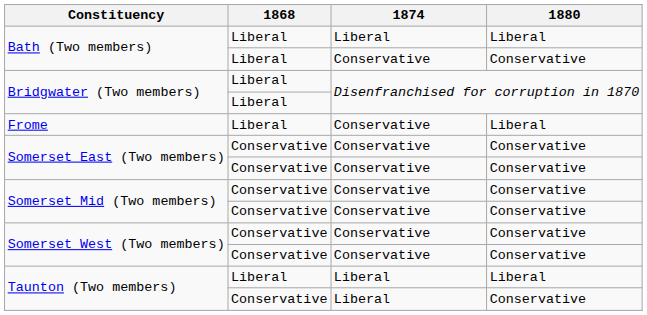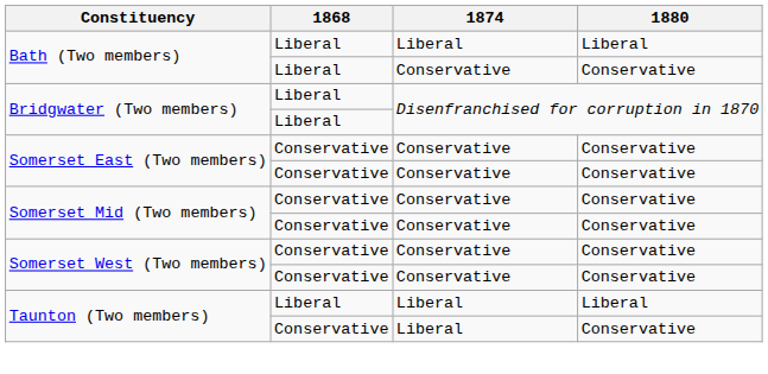- row: Frome | Liberal | Conservative | Liberal
